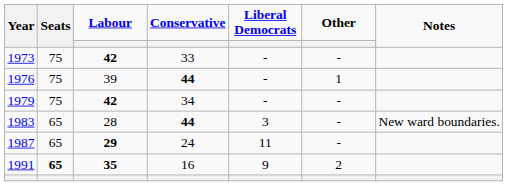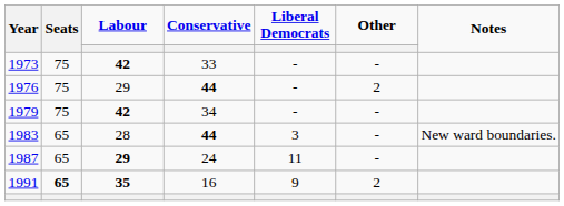1976 | column 3: 39 -> 29
1976 | column 6: 1 -> 2
